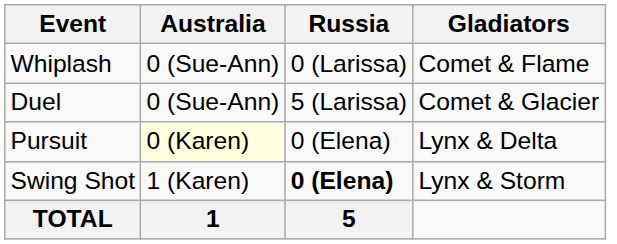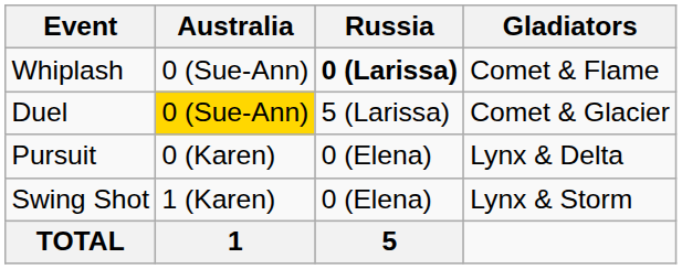Whiplash | Russia: normal -> bold
Duel | Australia: no background -> gold background
Pursuit | Australia: lightyellow background -> no background
Swing Shot | Russia: bold -> normal
